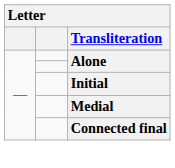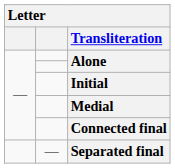+ row: — | Separated final
